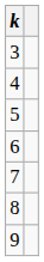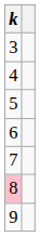8 | k: no background -> pink background
